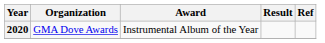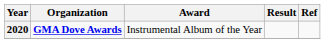2020 | Organization: normal -> bold
